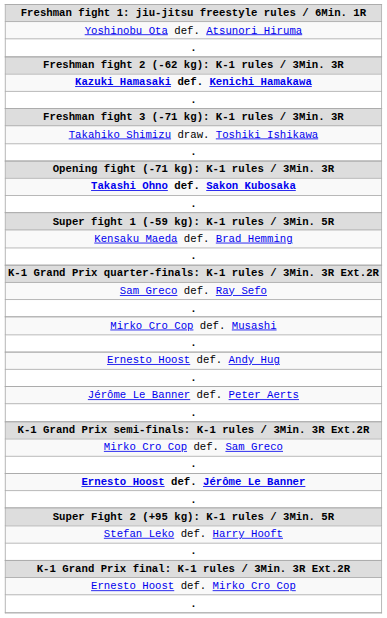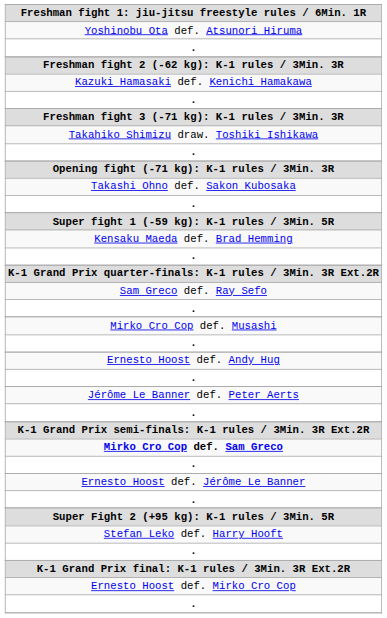Kazuki Hamasaki def. Kenichi Hamakawa | column 1: bold -> normal
Takashi Ohno def. Sakon Kubosaka | column 1: bold -> normal
Mirko Cro Cop def. Sam Greco | column 1: normal -> bold
Ernesto Hoost def. Jérôme Le Banner | column 1: bold -> normal
